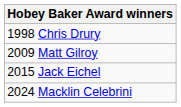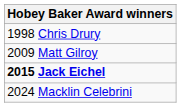row 4 | column 1: normal -> bold
